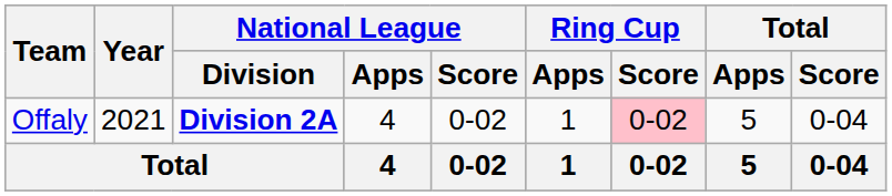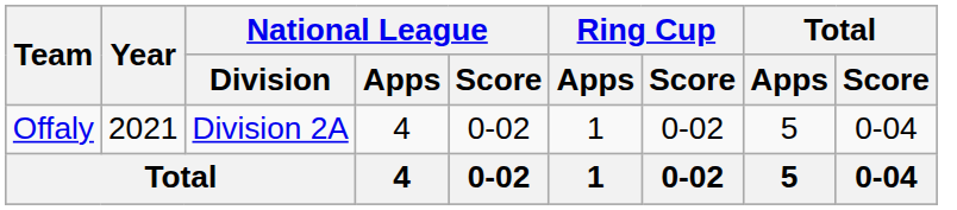Offaly | National League / Division: bold -> normal
Offaly | Ring Cup / Score: pink background -> no background
